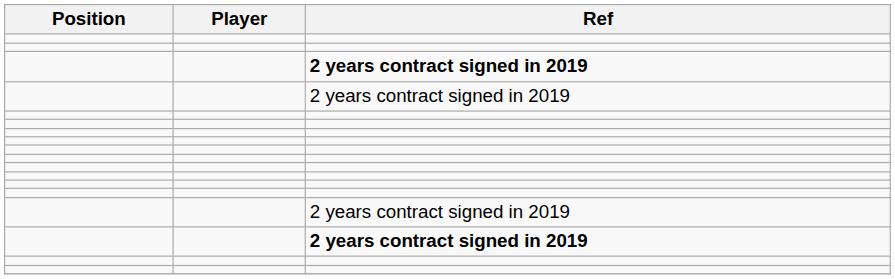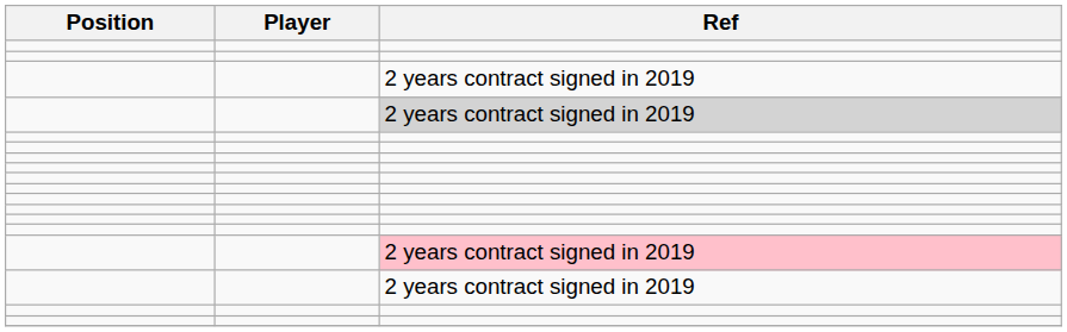row 4 | Ref: bold -> normal
row 5 | Ref: no background -> lightgrey background
row 16 | Ref: no background -> pink background
row 17 | Ref: bold -> normal
